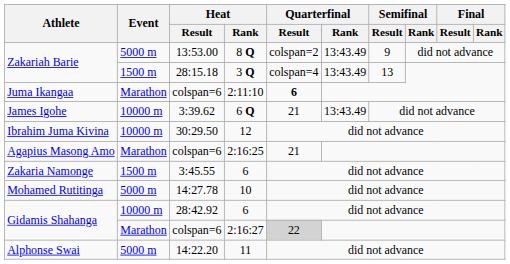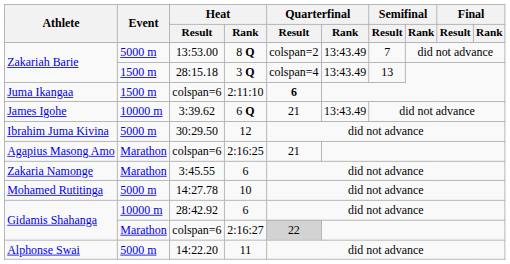8 Q | Semifinal / Result: 9 -> 7
2:11:10 | Event: Marathon -> 1500 m
12 | Event: 10000 m -> 5000 m
Zakaria Namonge / 6 | Event: 1500 m -> Marathon
